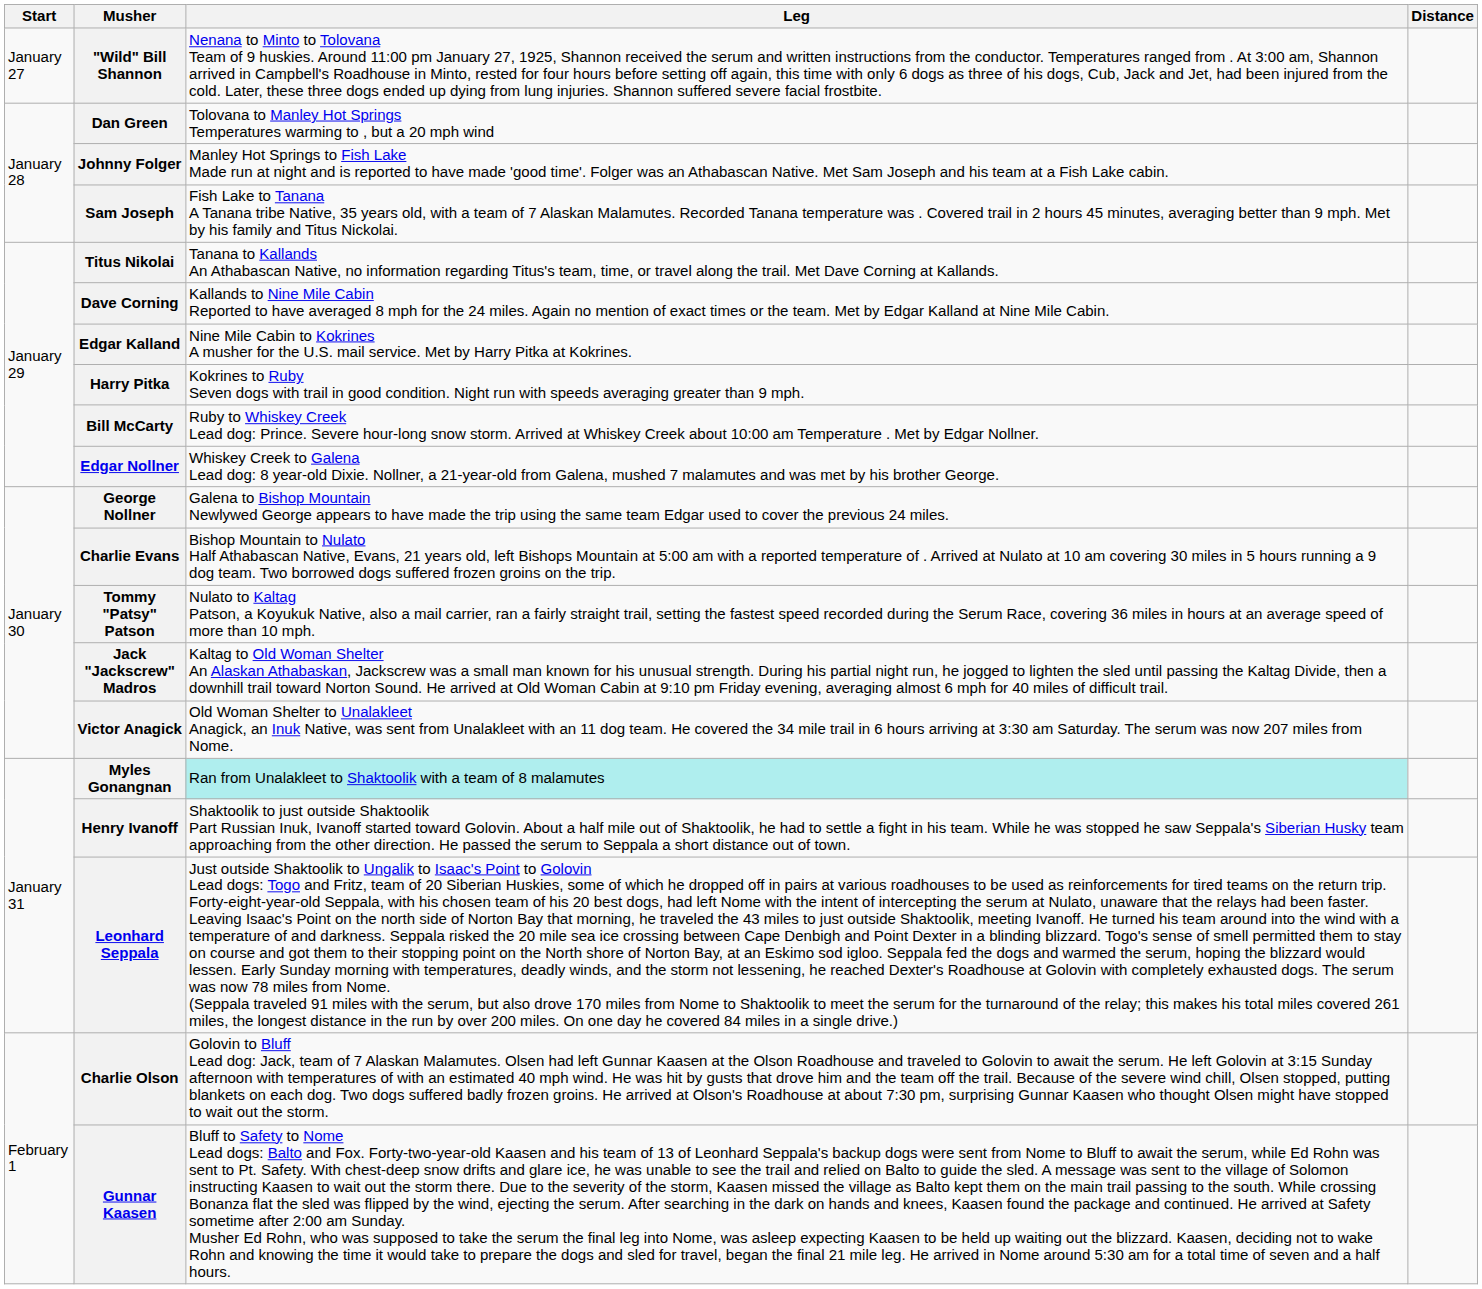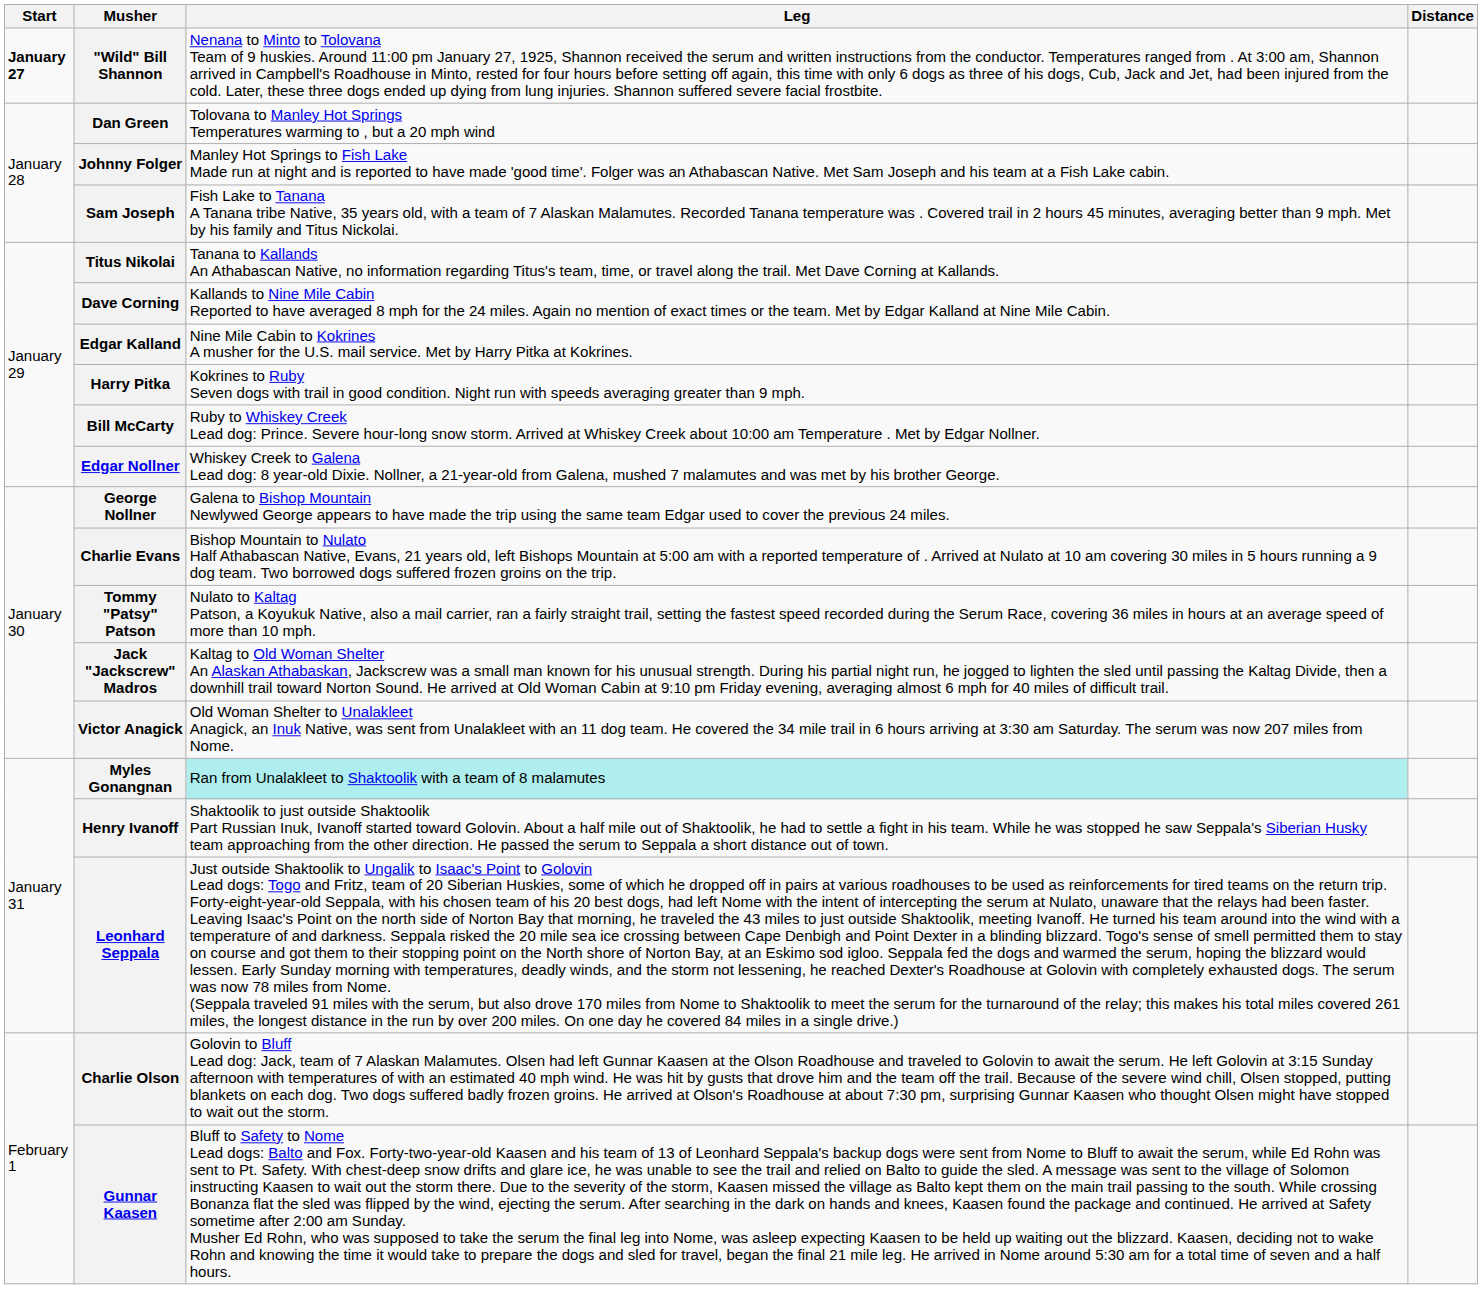"Wild" Bill Shannon | Start: normal -> bold
